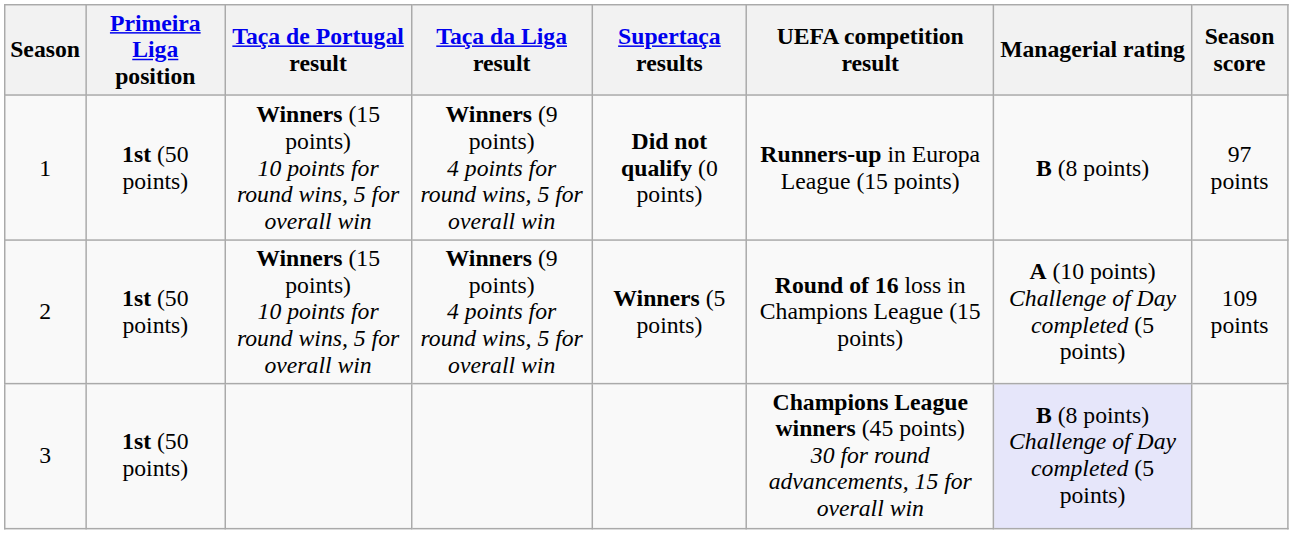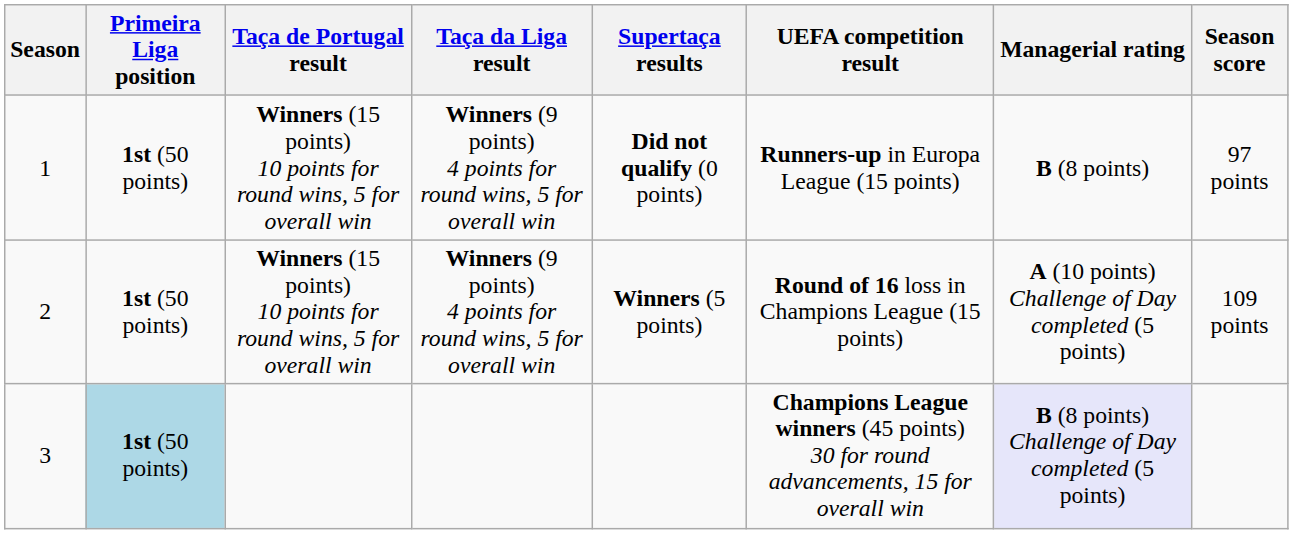3 | Primeira Liga position: no background -> lightblue background
